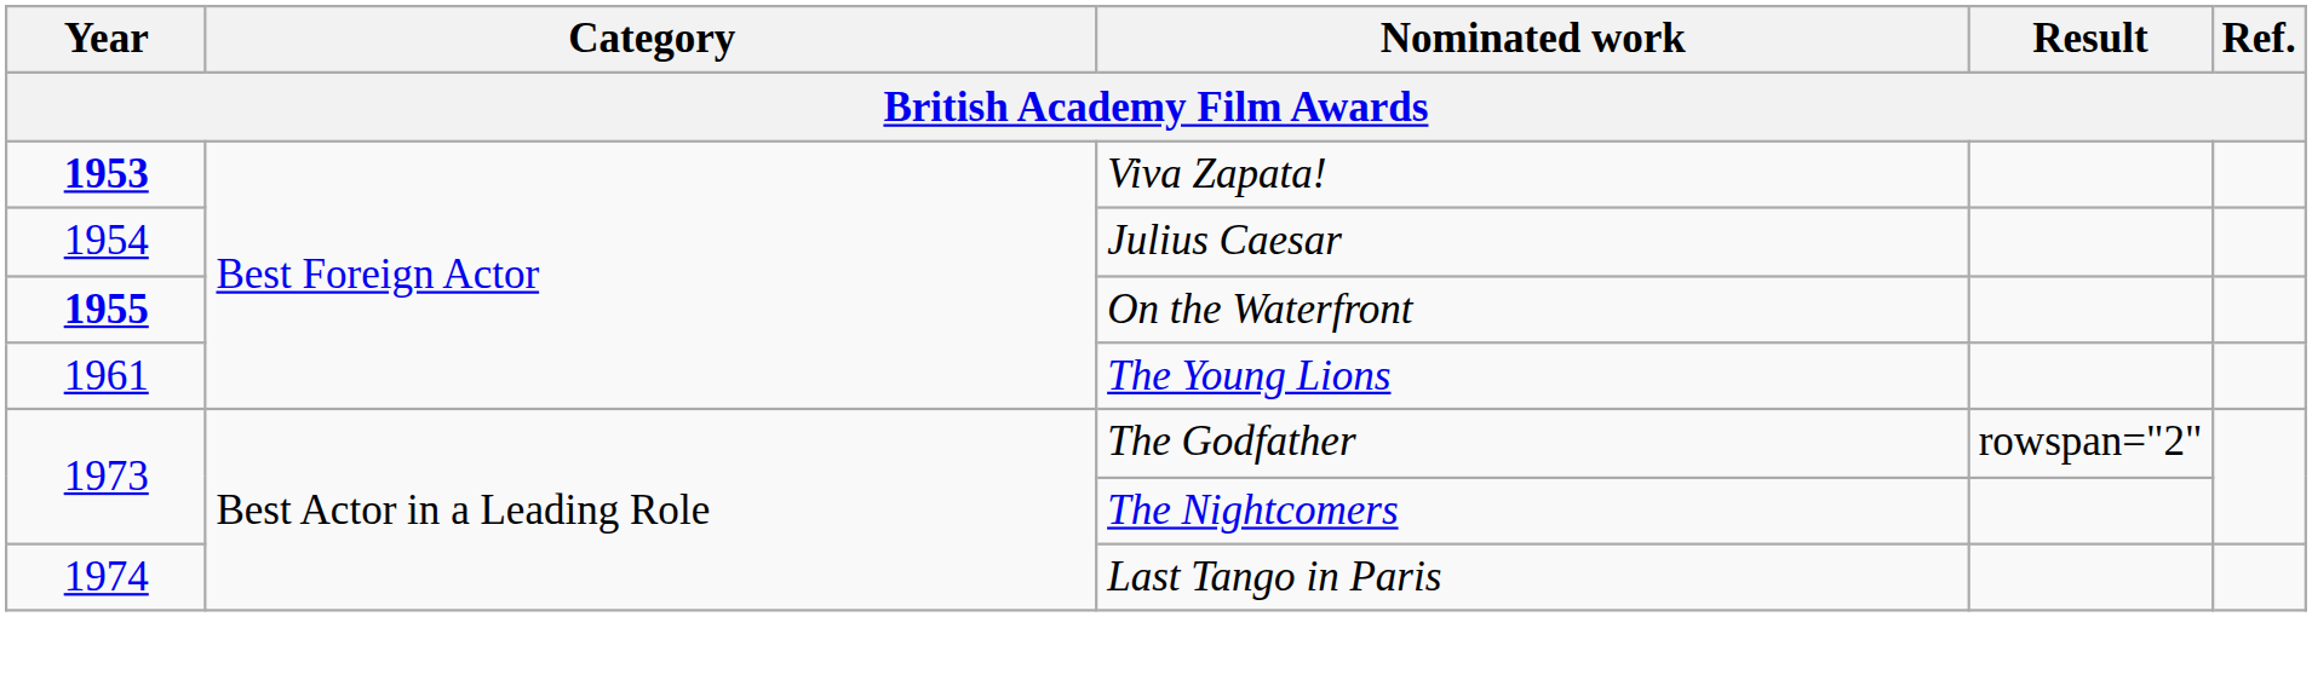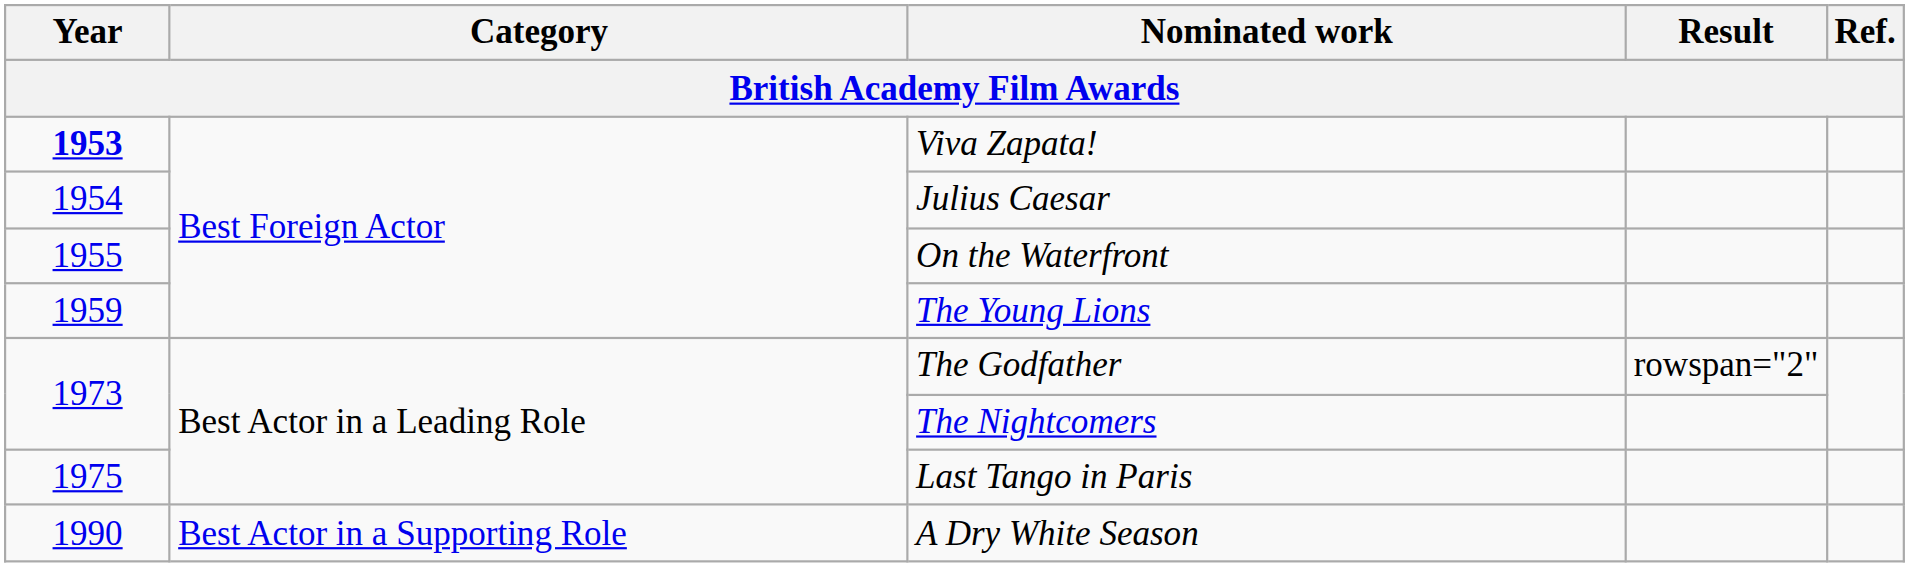On the Waterfront | Year: bold -> normal
The Young Lions | Year: 1961 -> 1959
Last Tango in Paris | Year: 1974 -> 1975
+ row: 1990 | Best Actor in a Supporting Role | A Dry White Season
